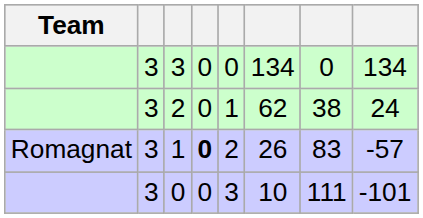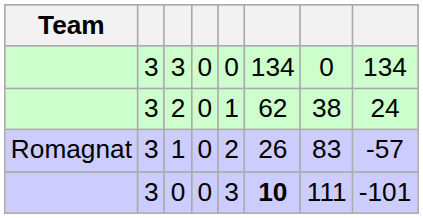row 4 | column 4: bold -> normal
row 5 | column 6: normal -> bold
